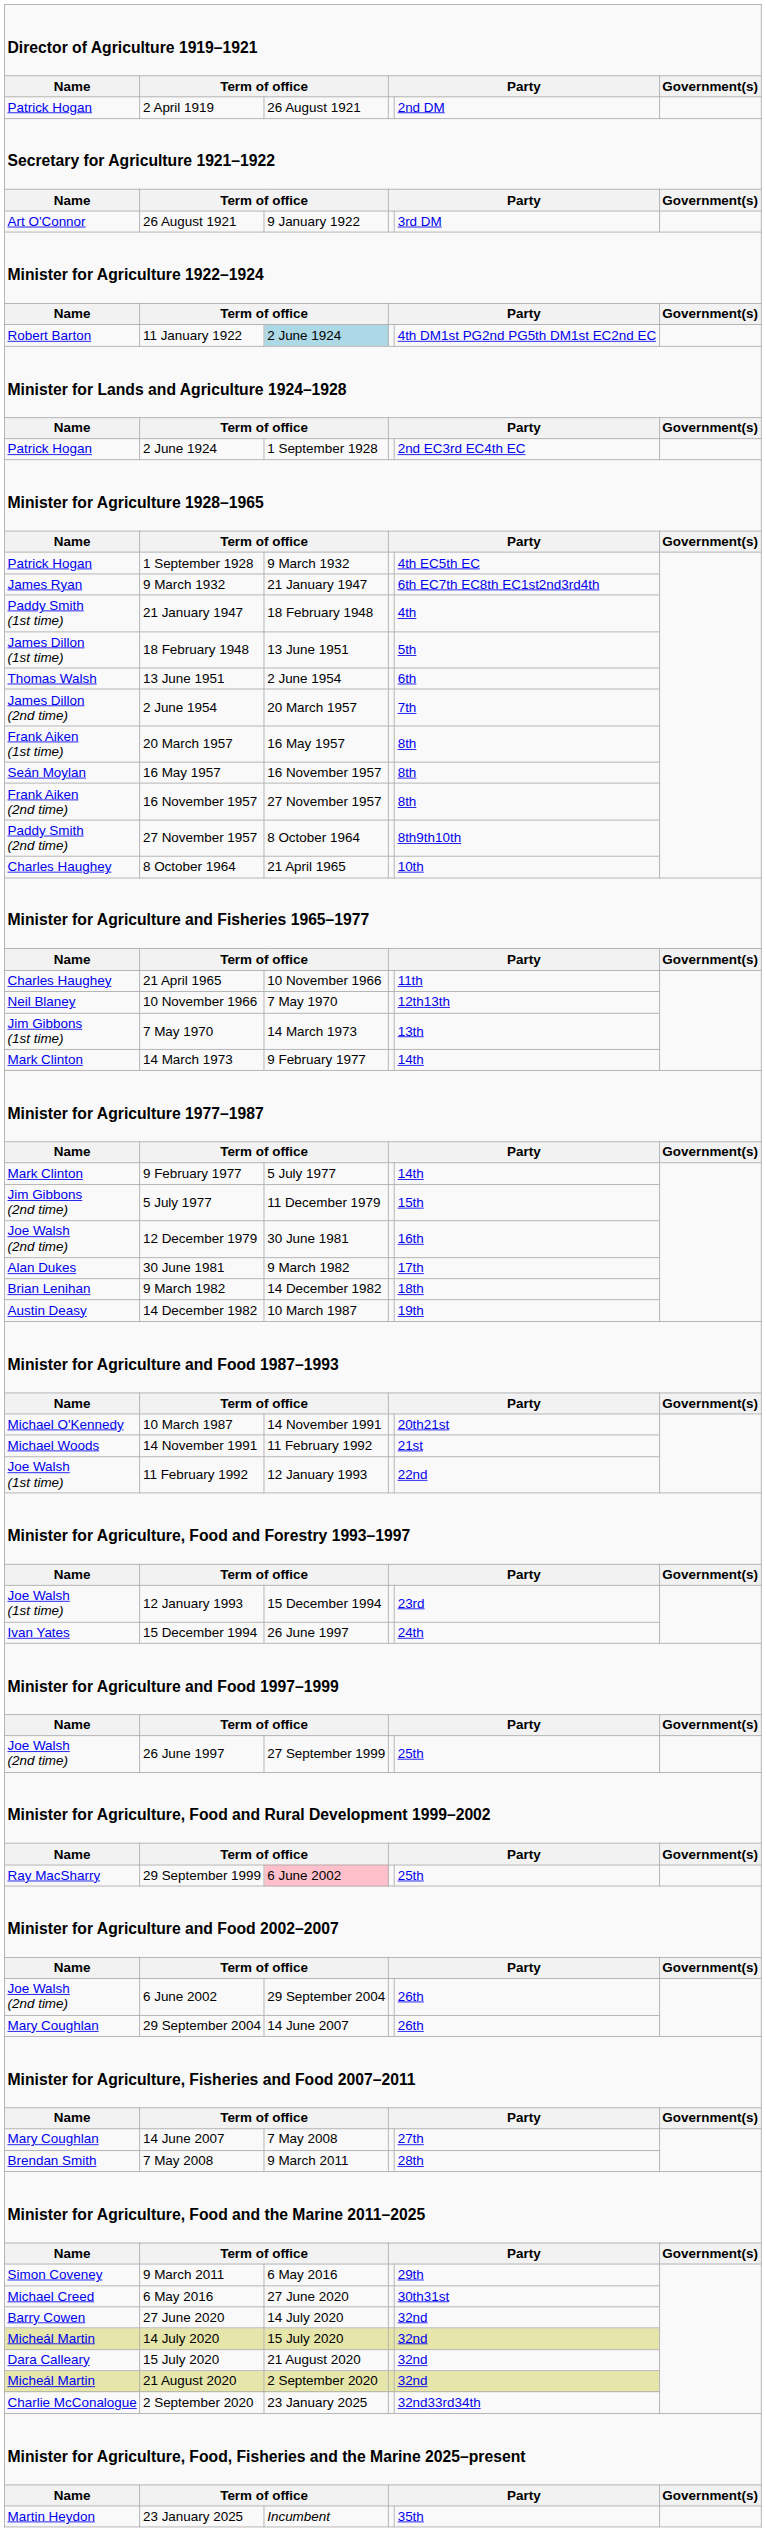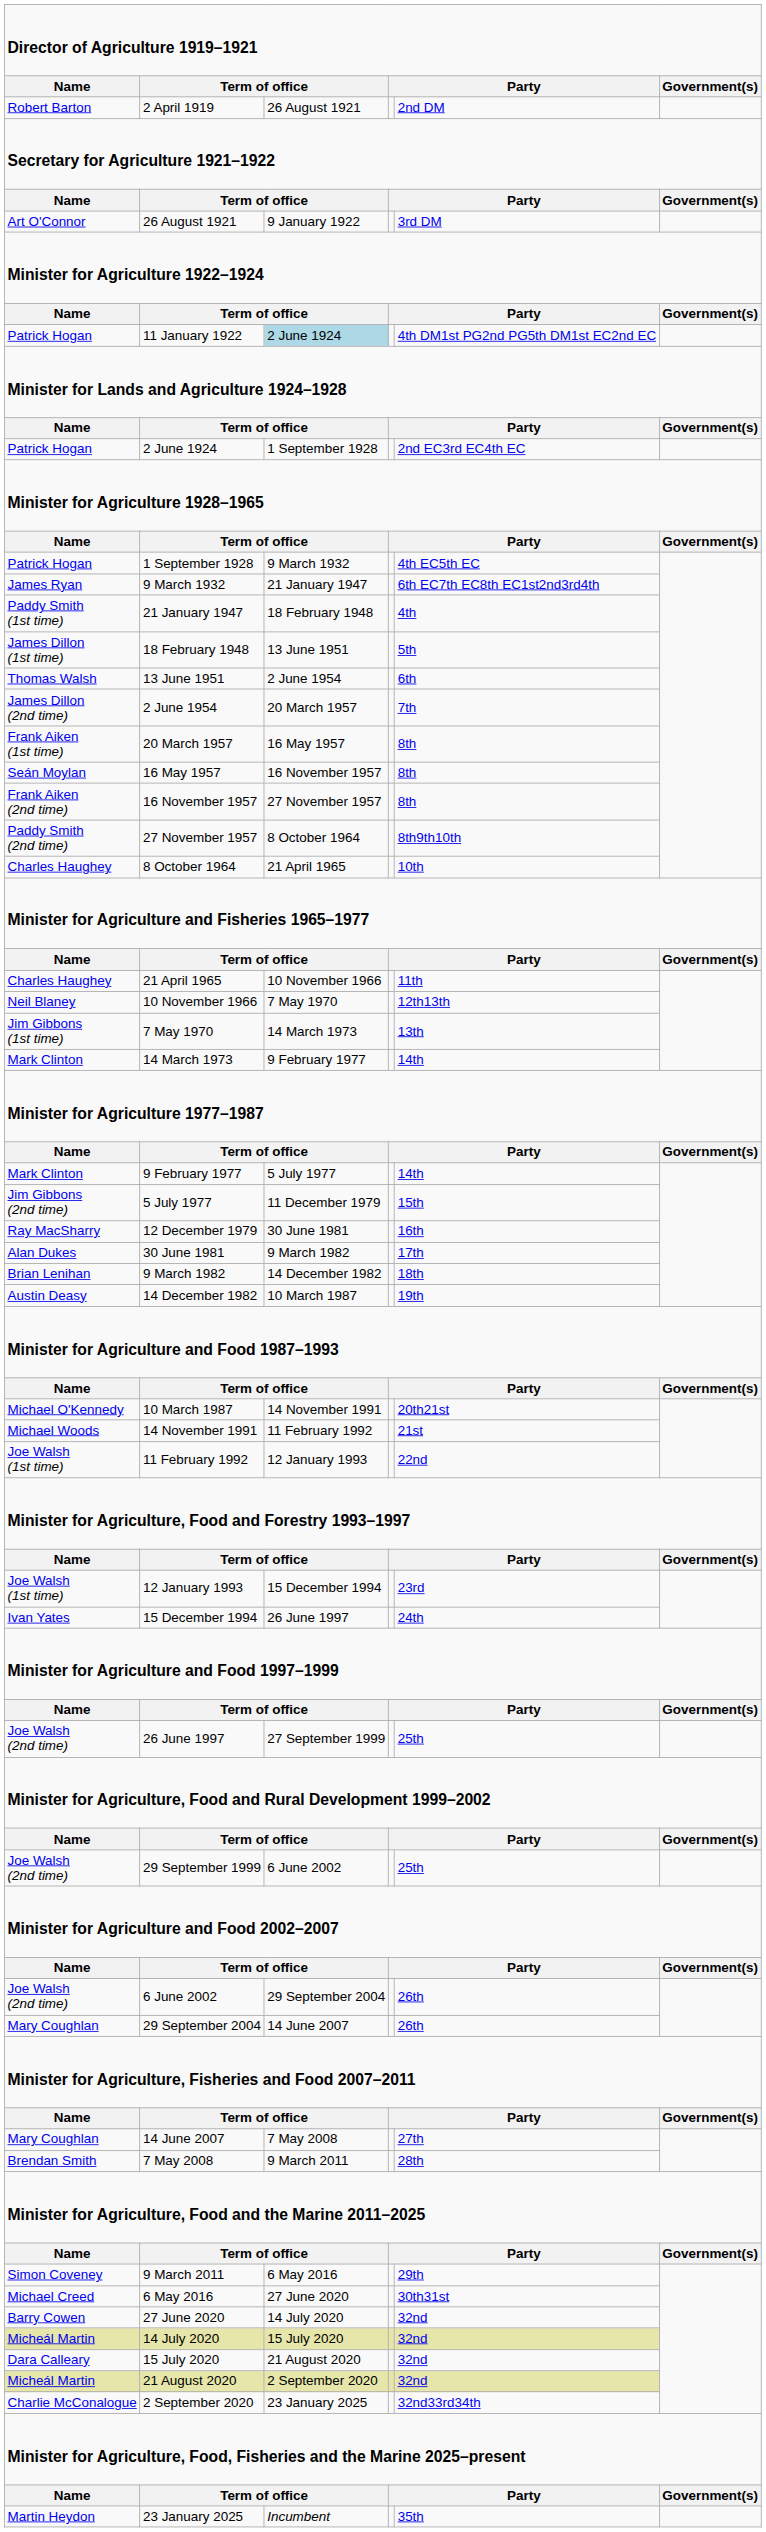2 April 1919 | column 1: Patrick Hogan -> Robert Barton
11 January 1922 | column 1: Robert Barton -> Patrick Hogan
12 December 1979 | column 1: Joe Walsh (2nd time) -> Ray MacSharry
29 September 1999 | column 1: Ray MacSharry -> Joe Walsh (2nd time)
29 September 1999 | column 3: pink background -> no background
